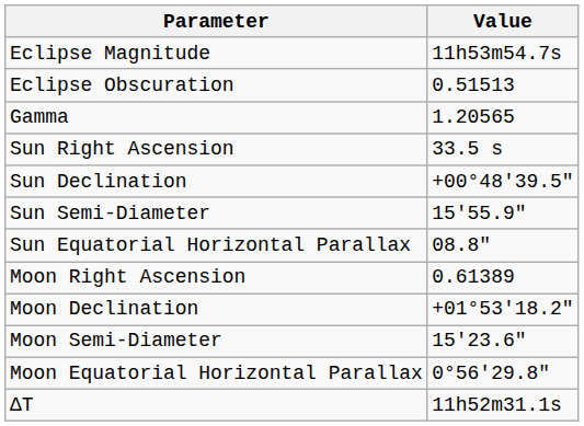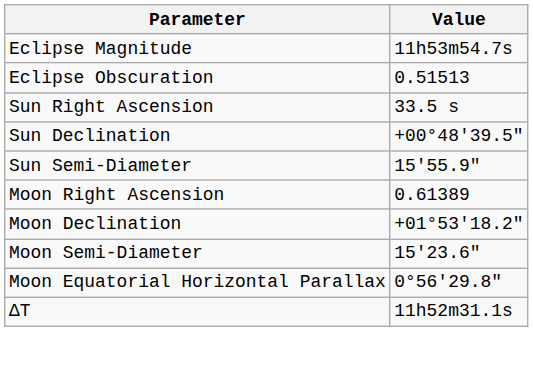- row: Gamma | 1.20565
- row: Sun Equatorial Horizontal Parallax | 08.8"
